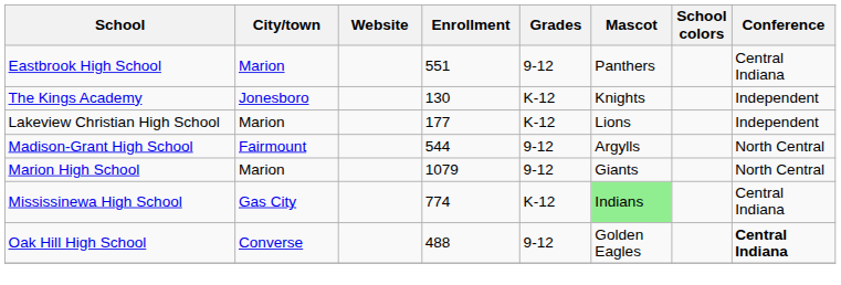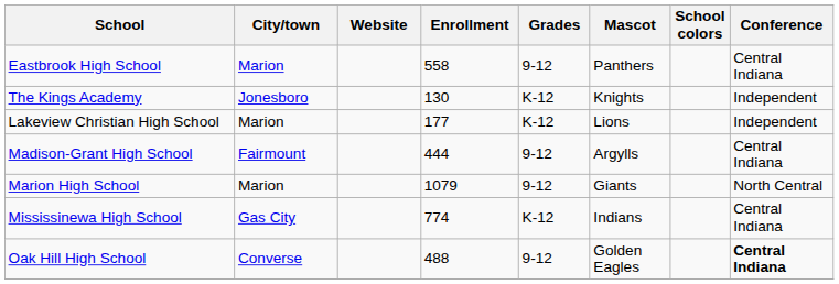Eastbrook High School | Enrollment: 551 -> 558
Madison-Grant High School | Enrollment: 544 -> 444
Madison-Grant High School | Conference: North Central -> Central Indiana
Mississinewa High School | Mascot: lightgreen background -> no background
